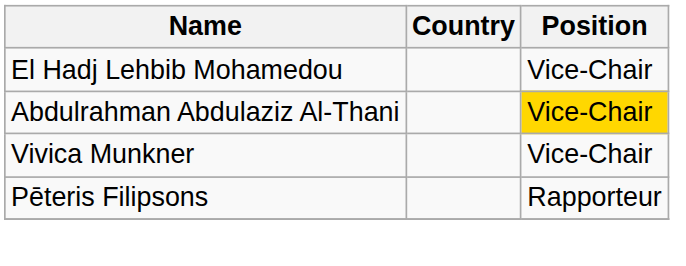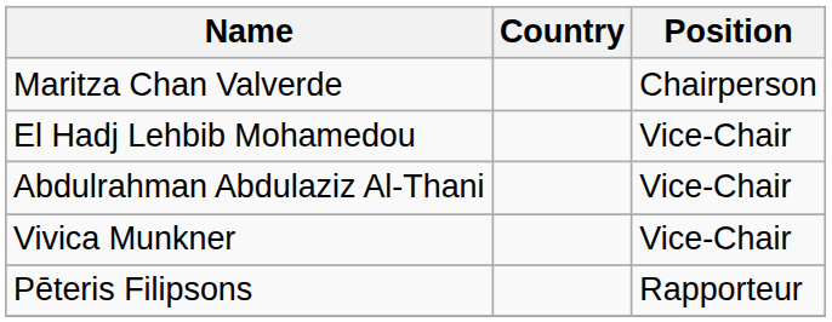+ row: Maritza Chan Valverde | Chairperson
Abdulrahman Abdulaziz Al-Thani | Position: gold background -> no background
